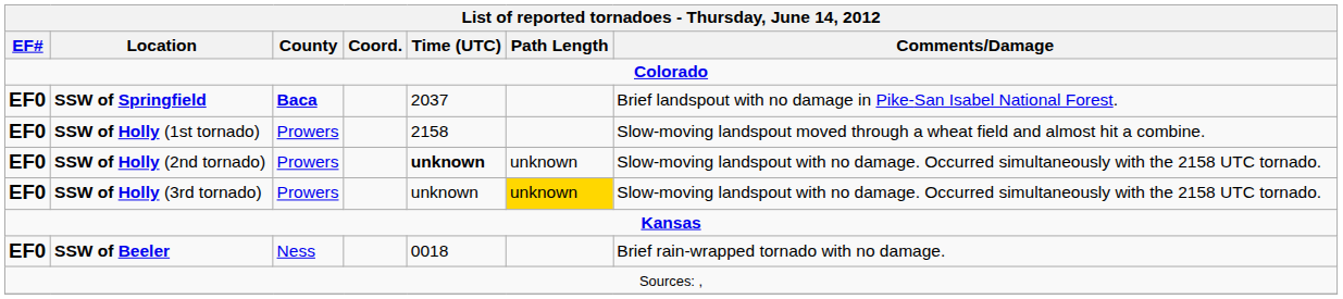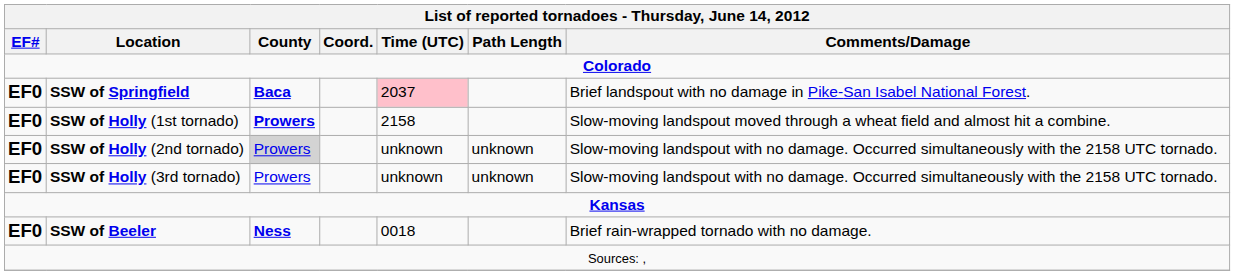SSW of Springfield | Time (UTC): no background -> pink background
SSW of Holly (1st tornado) | County: normal -> bold
SSW of Holly (2nd tornado) | County: no background -> lightgrey background
SSW of Holly (2nd tornado) | Time (UTC): bold -> normal
SSW of Holly (3rd tornado) | Path Length: gold background -> no background
SSW of Beeler | County: normal -> bold
